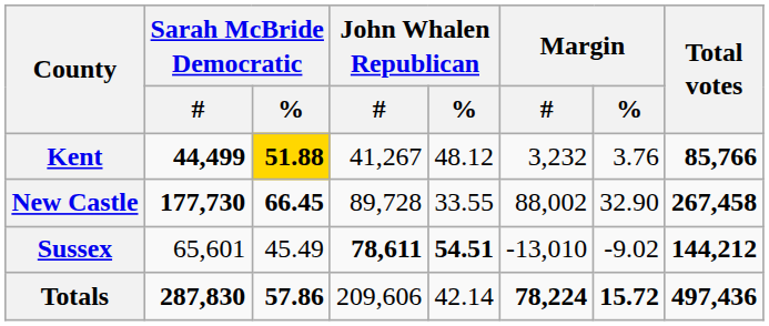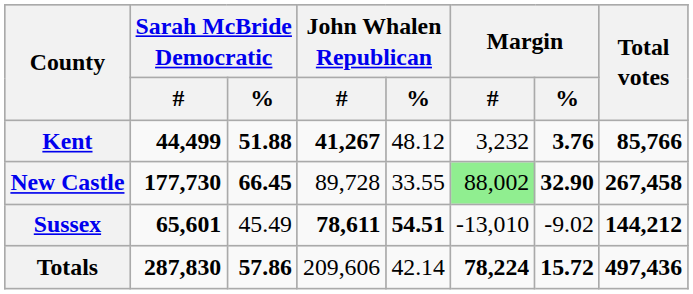Kent | Sarah McBride Democratic / %: gold background -> no background
Kent | John Whalen Republican / #: normal -> bold
Kent | Margin / %: normal -> bold
New Castle | Margin / #: no background -> lightgreen background
New Castle | Margin / %: normal -> bold
Sussex | Sarah McBride Democratic / #: normal -> bold
